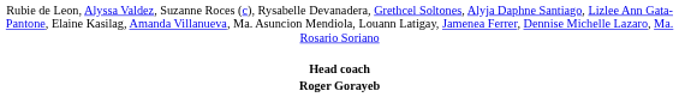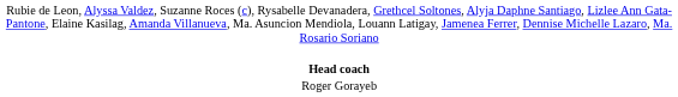Roger Gorayeb | column 1: bold -> normal
